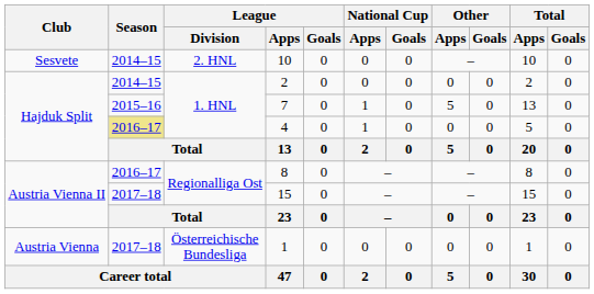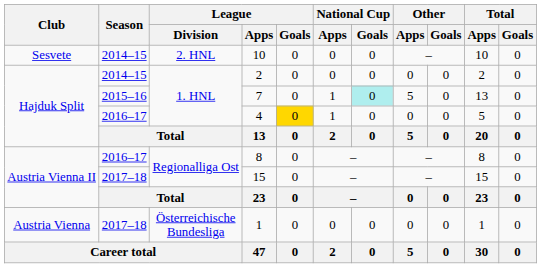7 | National Cup / Goals: no background -> paleturquoise background
4 | Season: khaki background -> no background
4 | League / Goals: no background -> gold background
